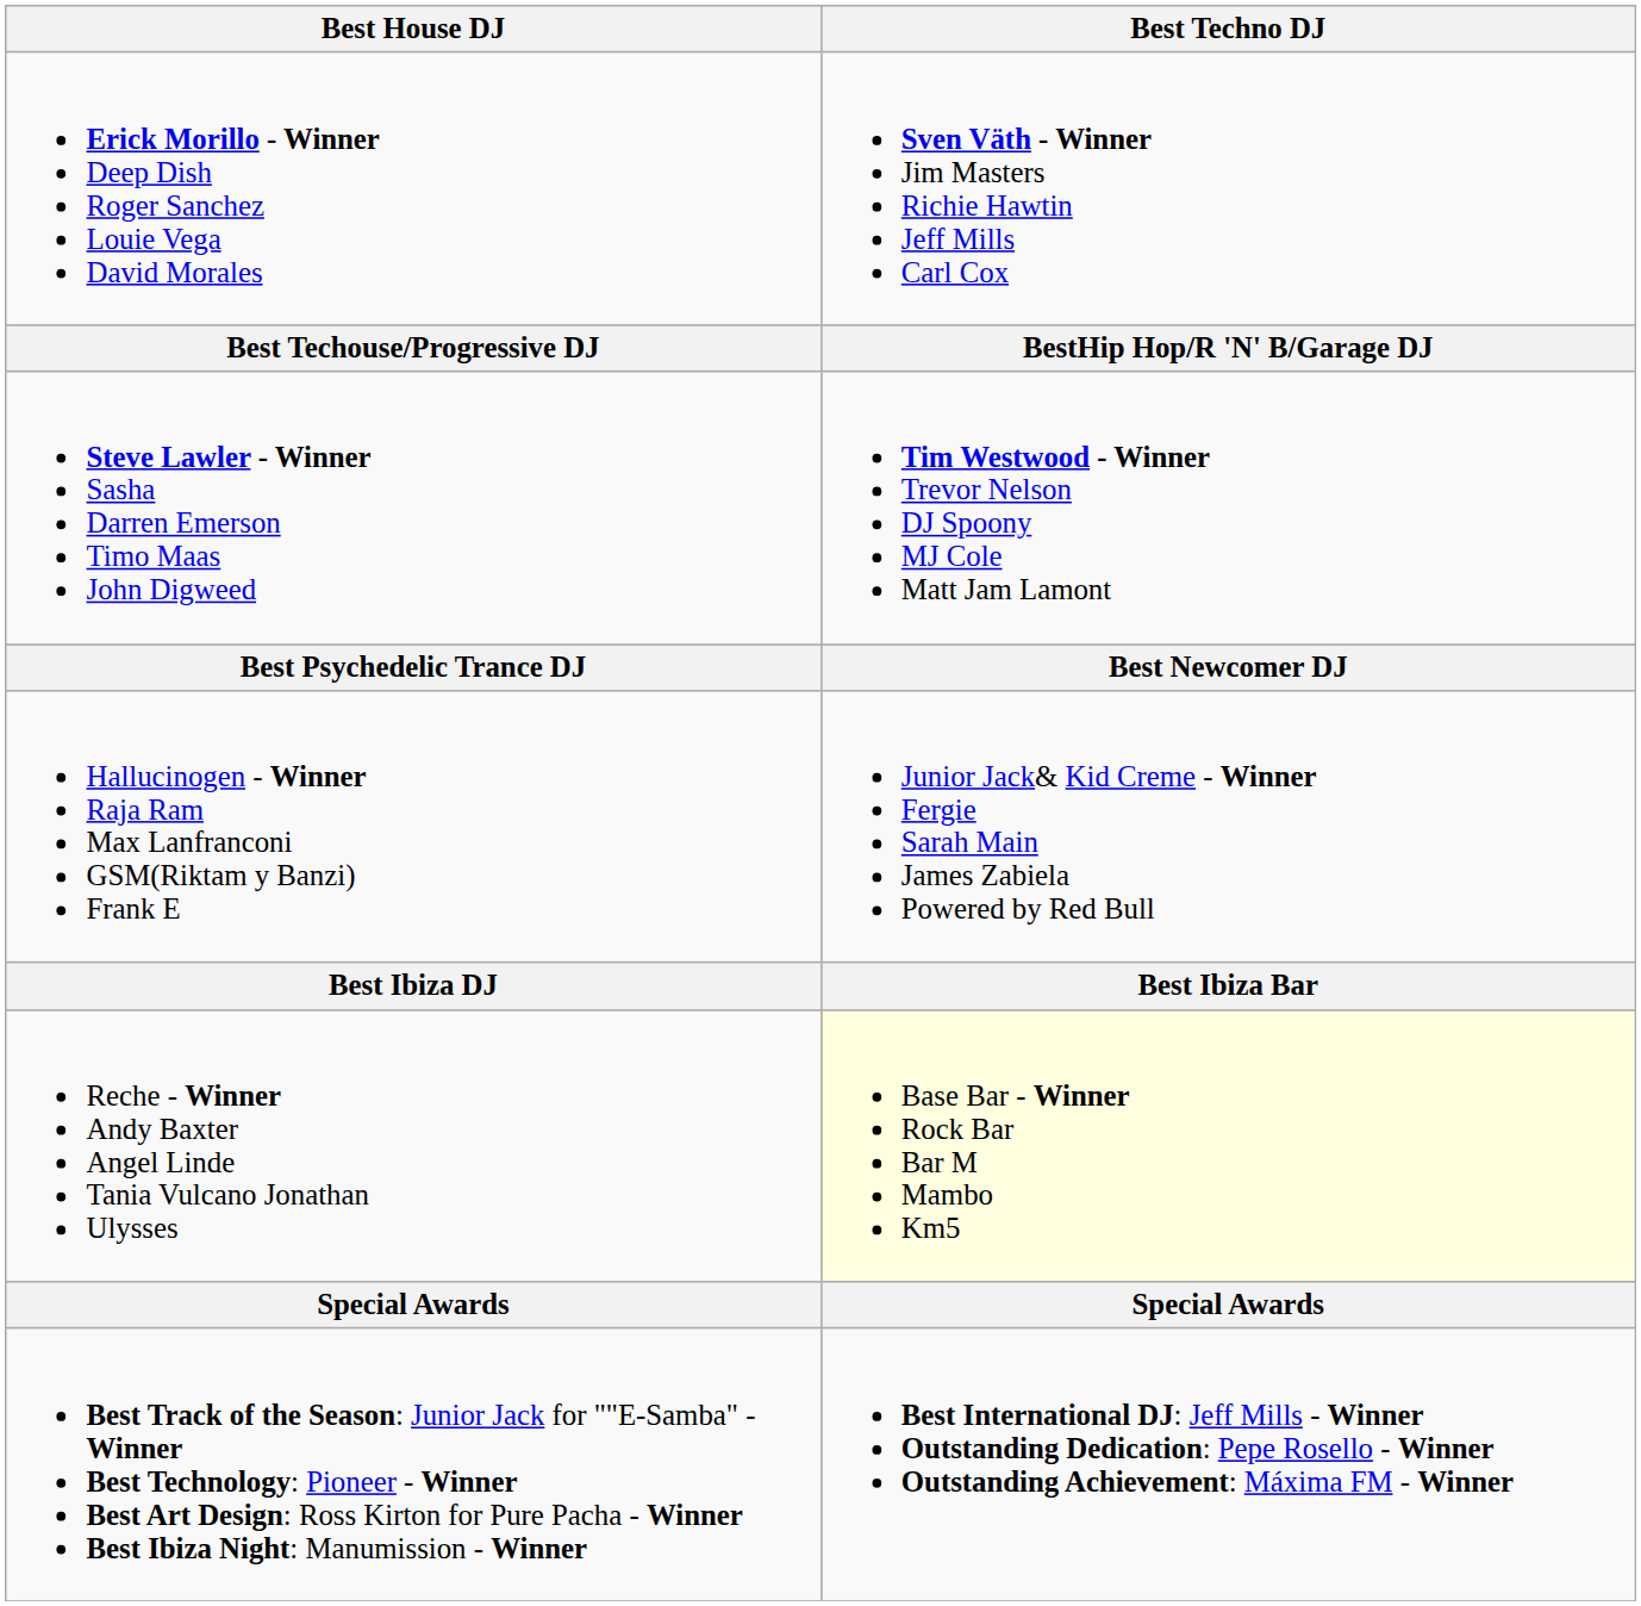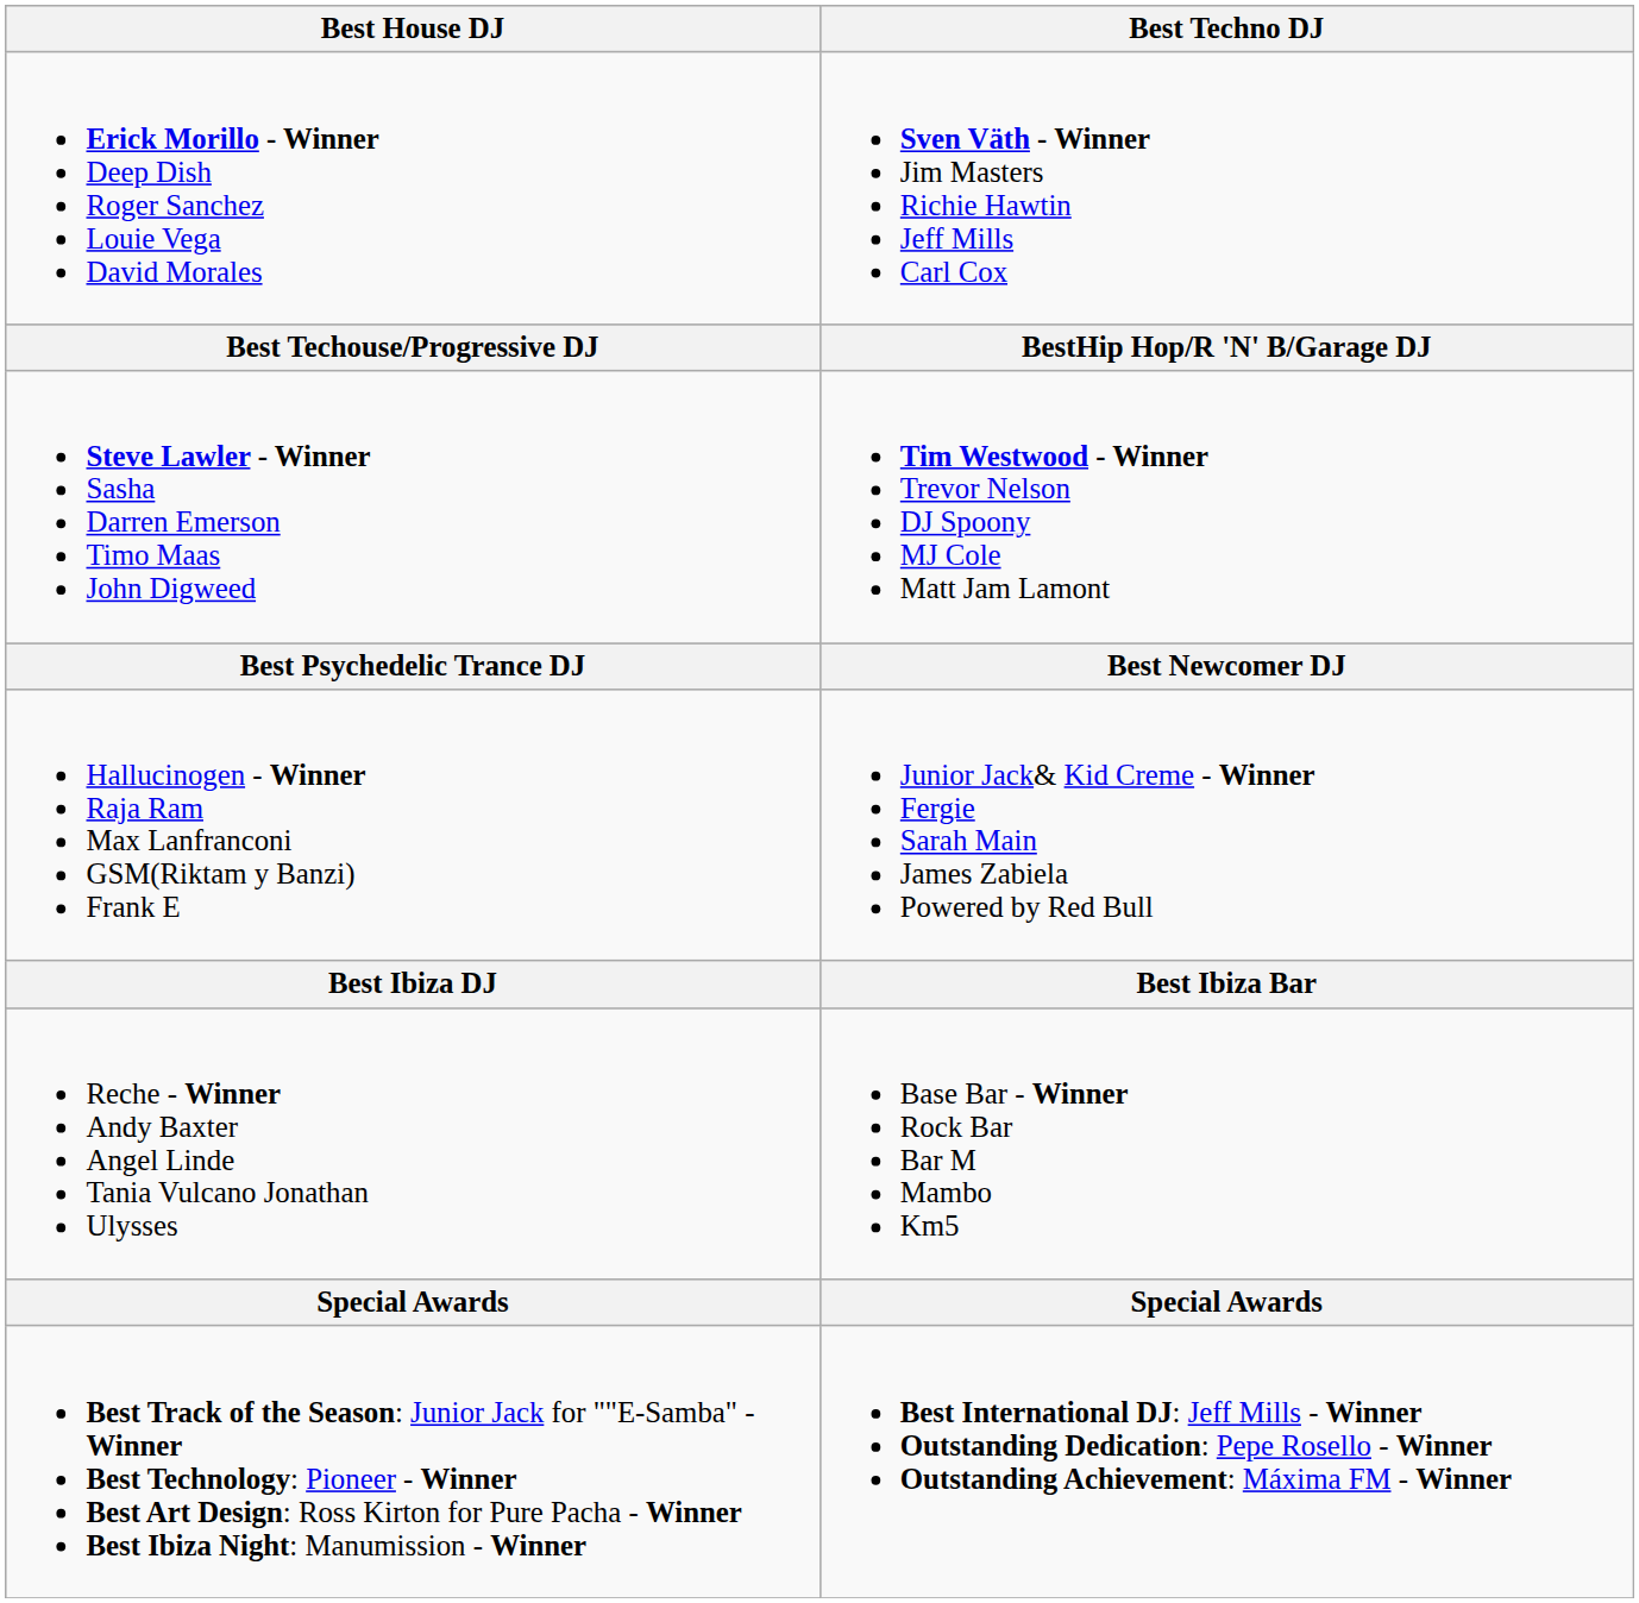row 8 | Best Techno DJ: lightyellow background -> no background
